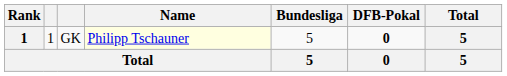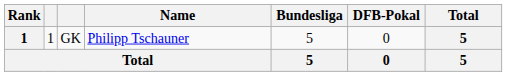GK | Name: lightyellow background -> no background
GK | DFB-Pokal: bold -> normal
